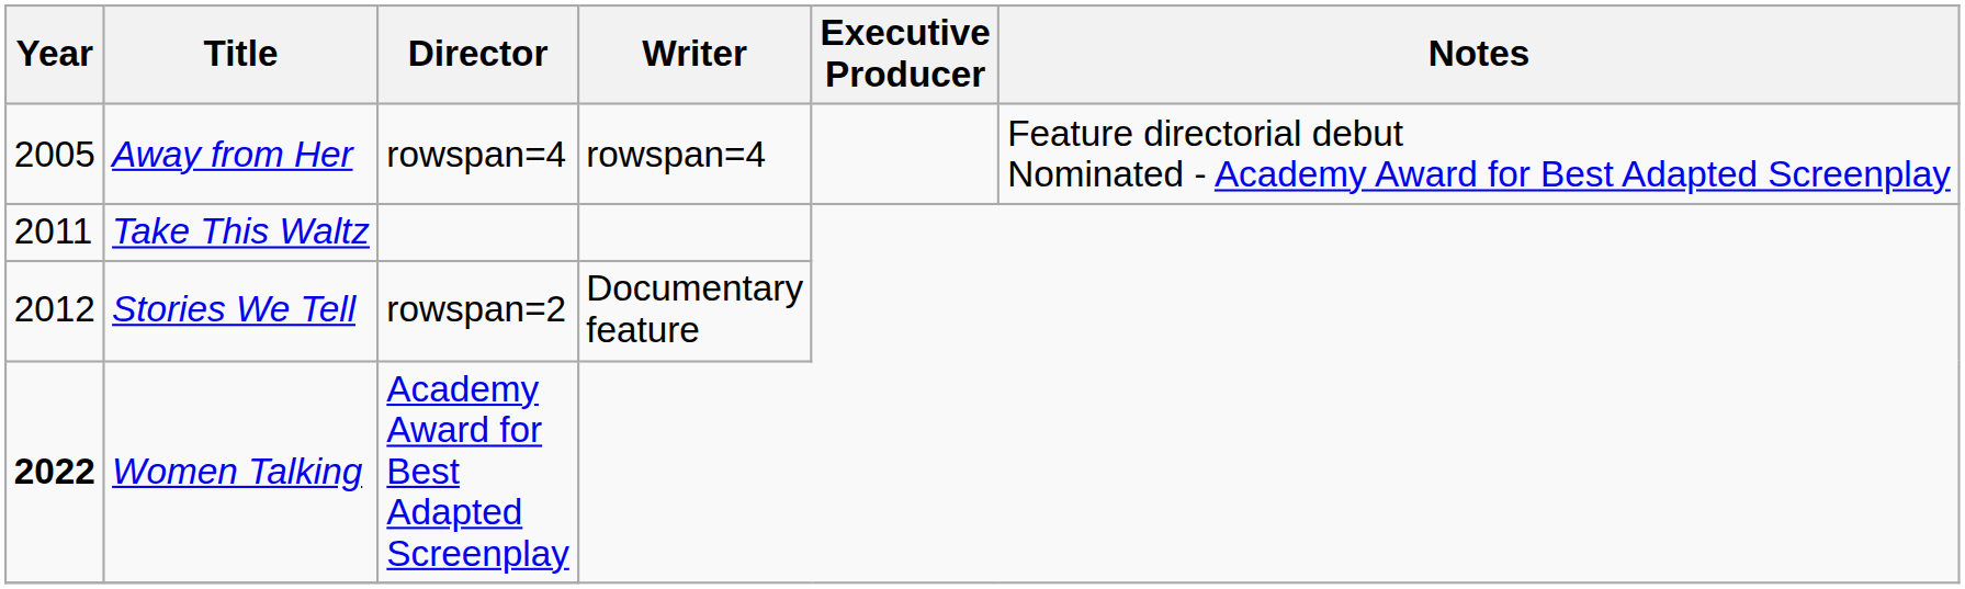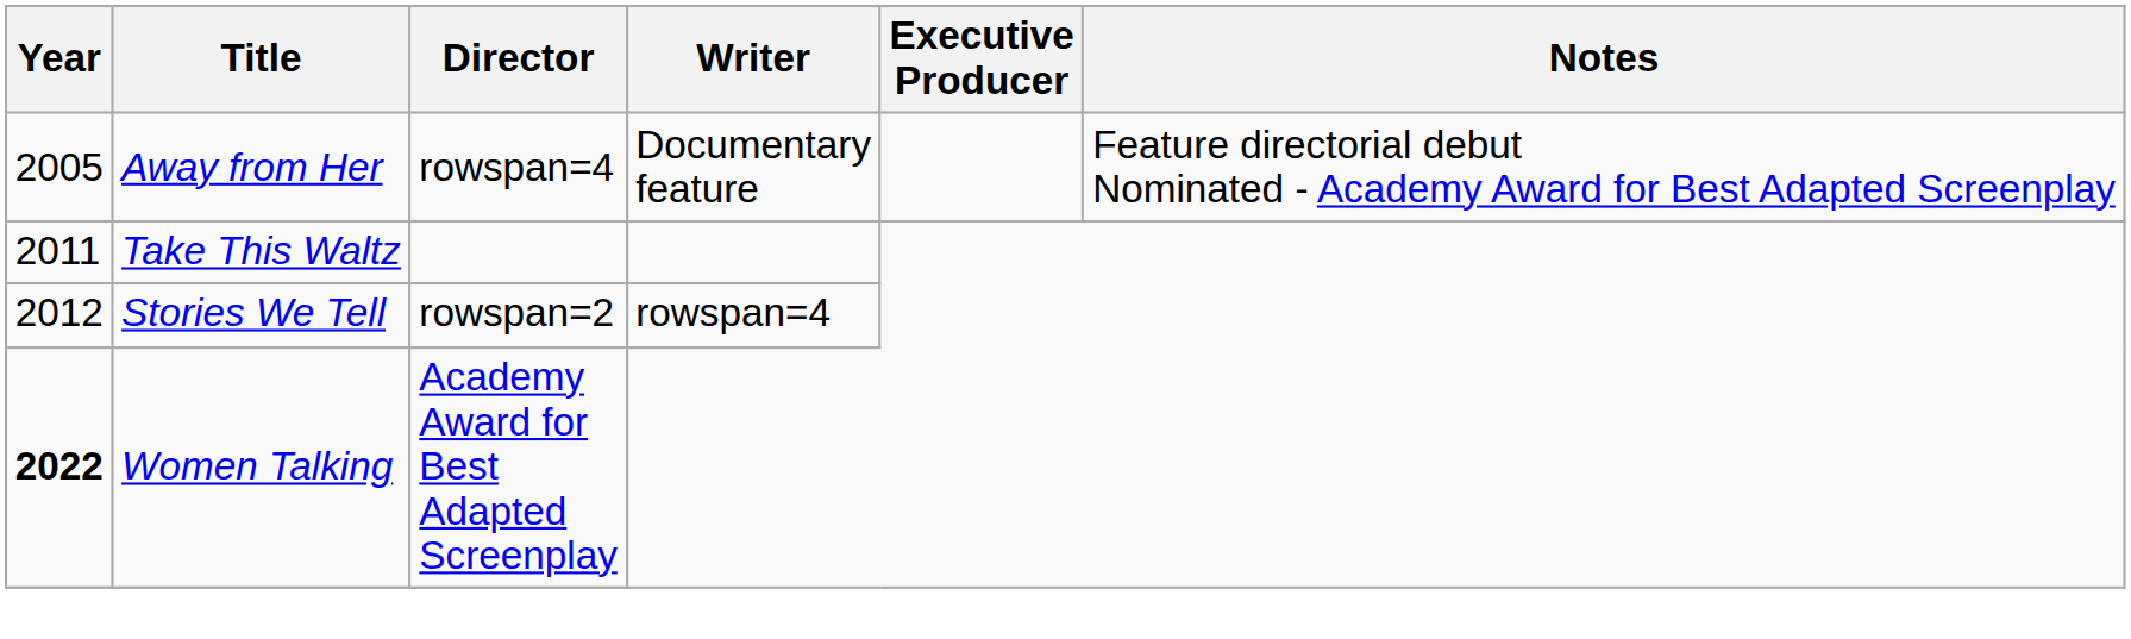Away from Her | Writer: rowspan=4 -> Documentary feature
Stories We Tell | Writer: Documentary feature -> rowspan=4
